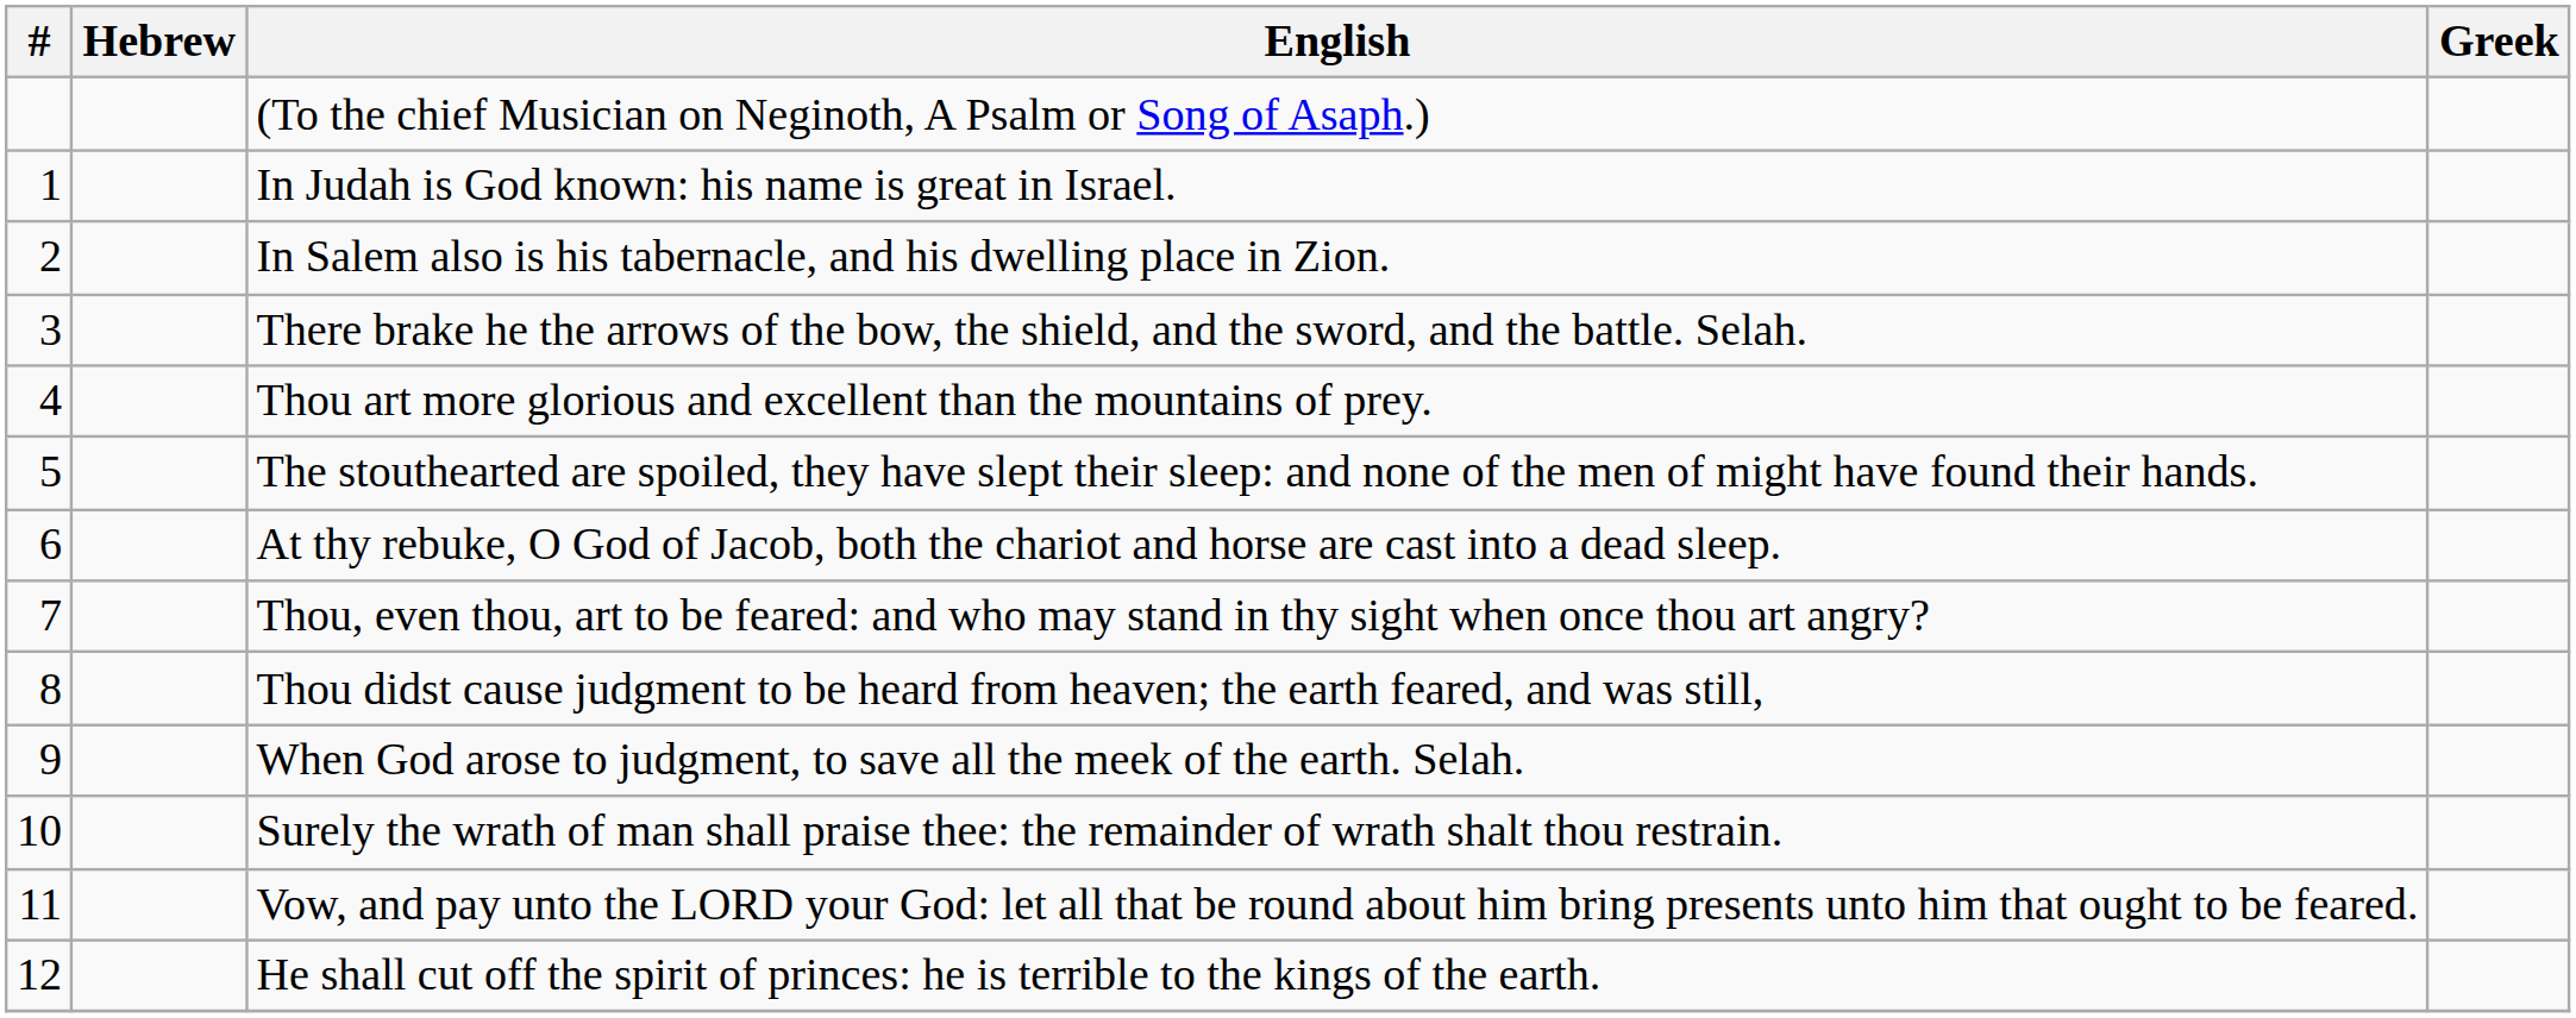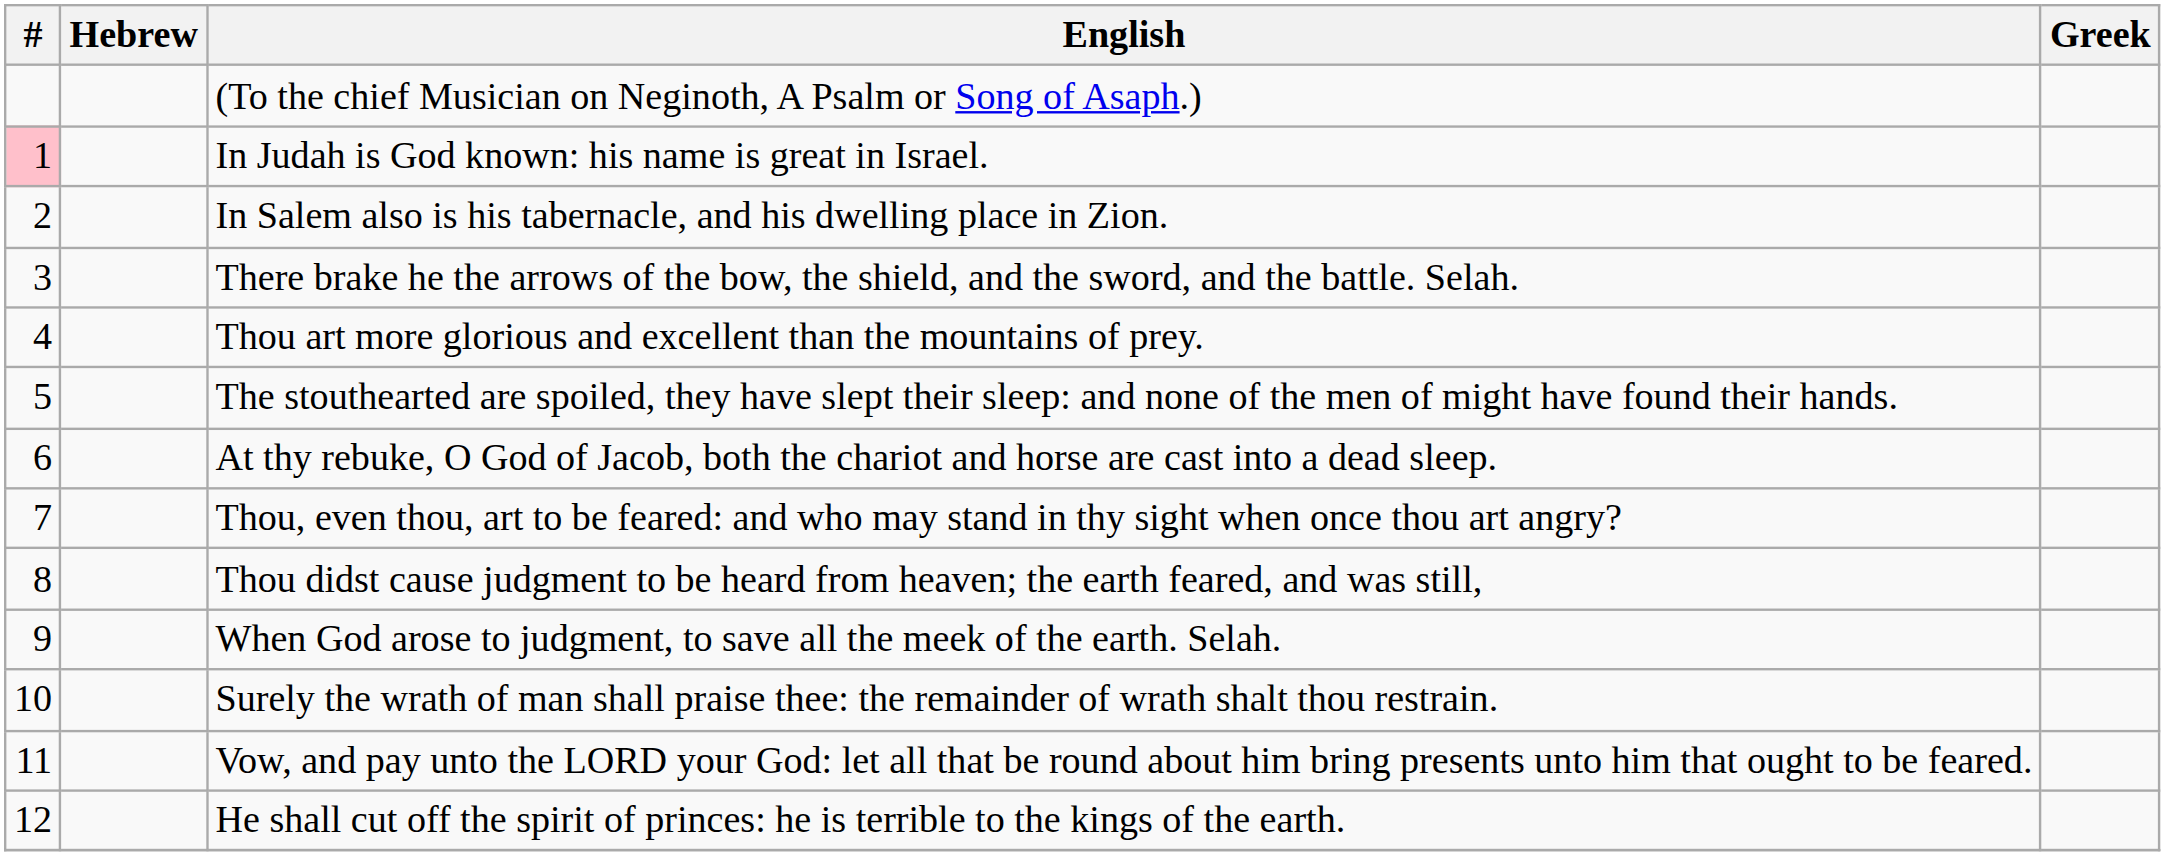In Judah is God known: his name is great in Israel. | #: no background -> pink background
